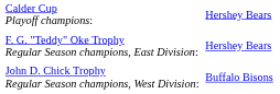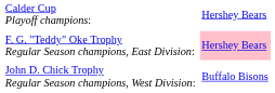row 2 | column 2: no background -> pink background
